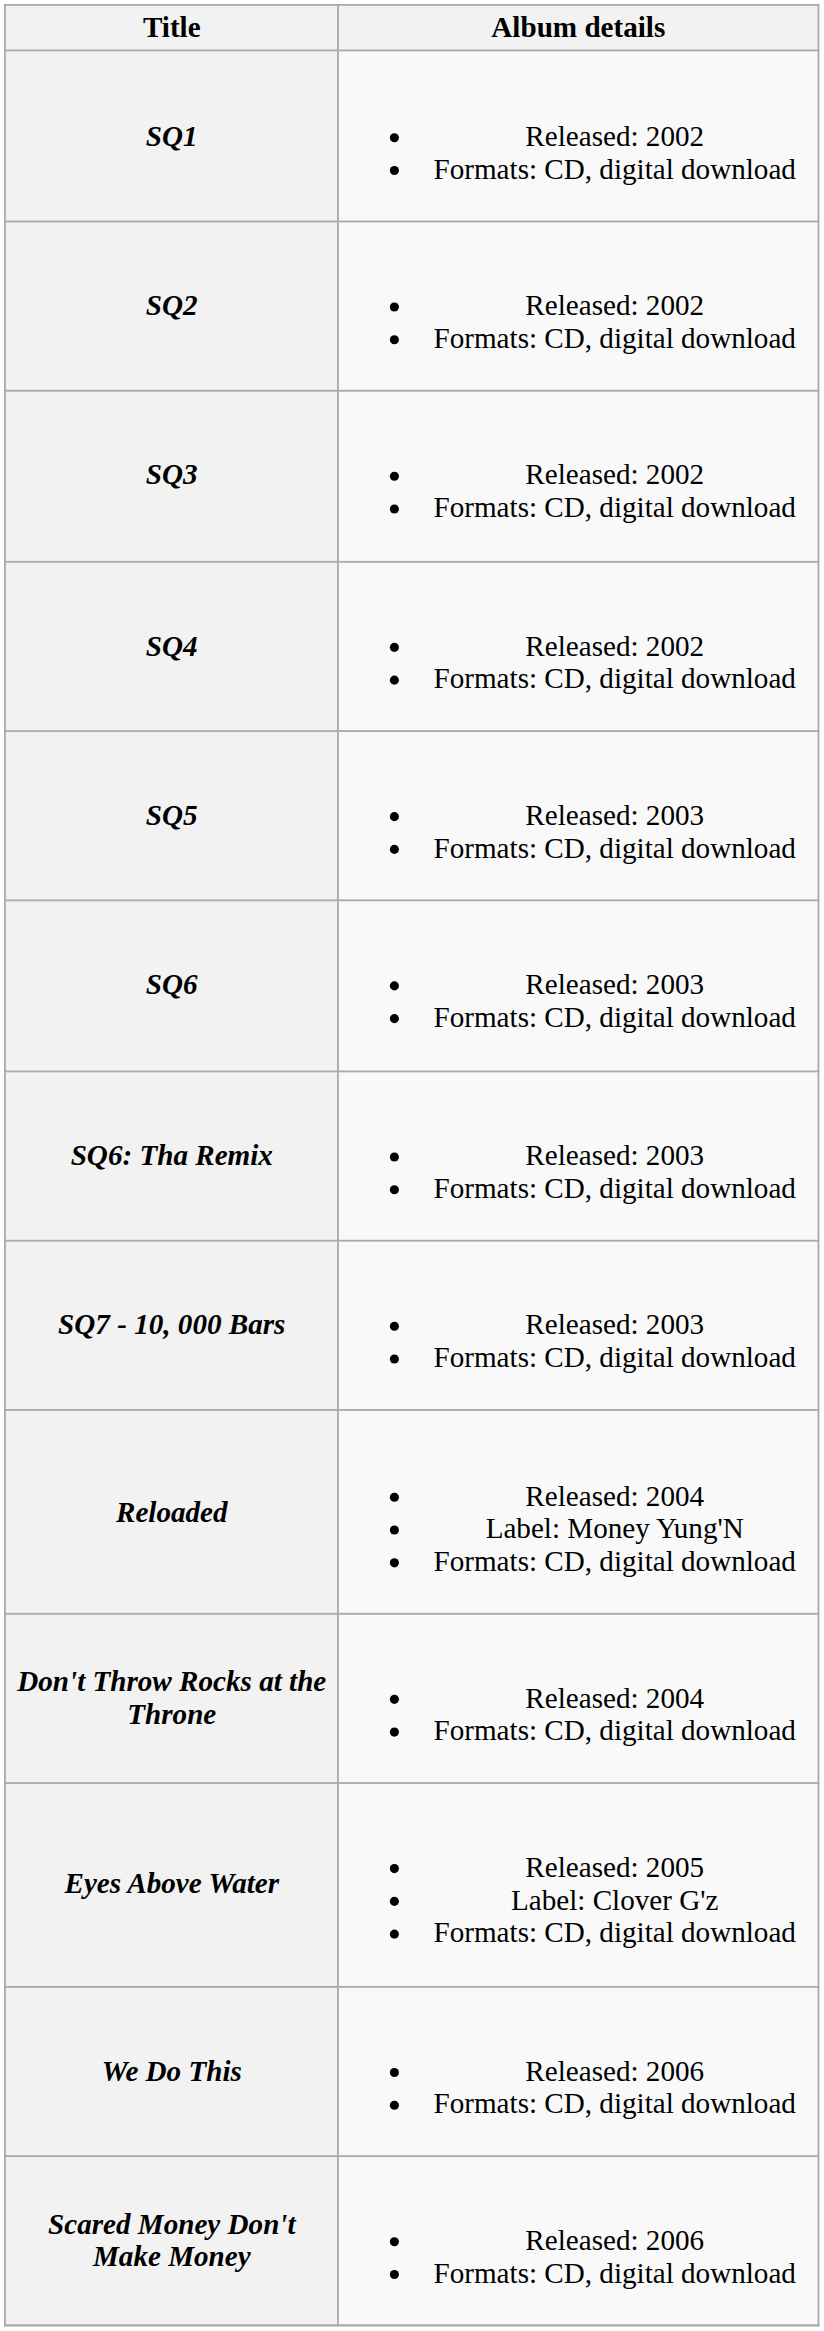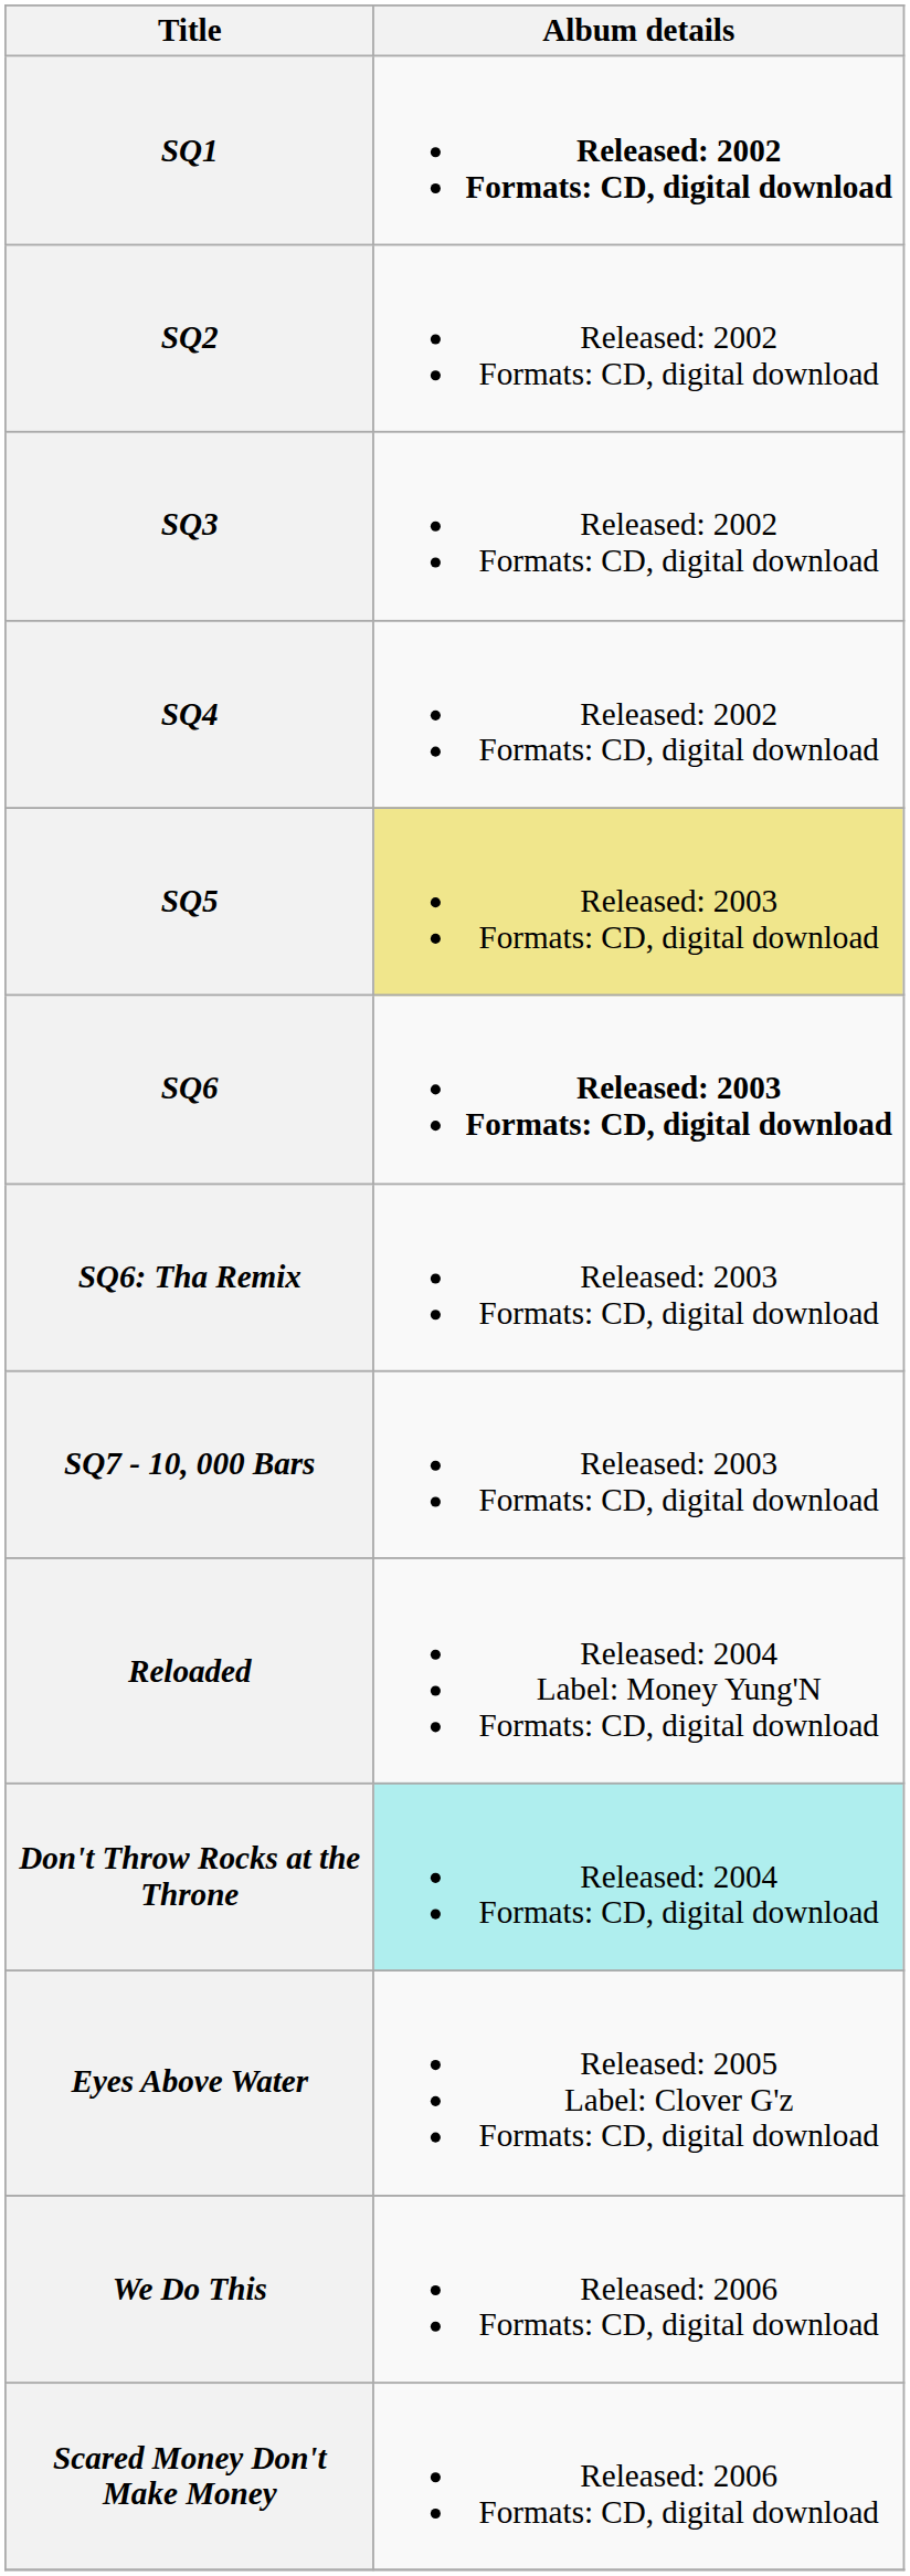SQ1 | Album details: normal -> bold
SQ5 | Album details: no background -> khaki background
SQ6 | Album details: normal -> bold
Don't Throw Rocks at the Throne | Album details: no background -> paleturquoise background
